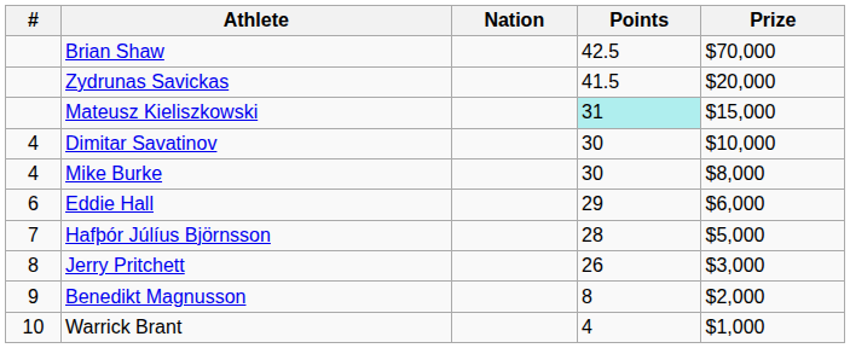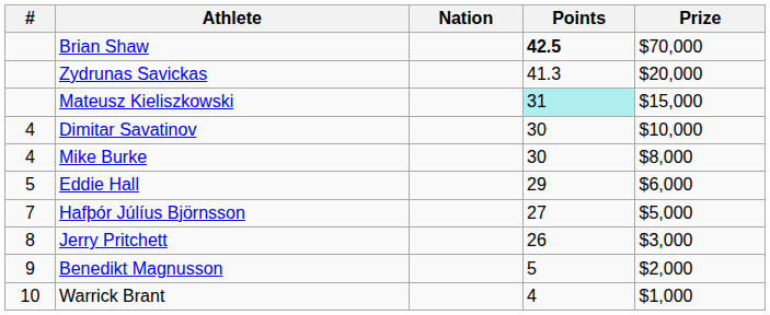Brian Shaw | Points: normal -> bold
Zydrunas Savickas | Points: 41.5 -> 41.3
Eddie Hall | #: 6 -> 5
Hafþór Júlíus Björnsson | Points: 28 -> 27
Benedikt Magnusson | Points: 8 -> 5
